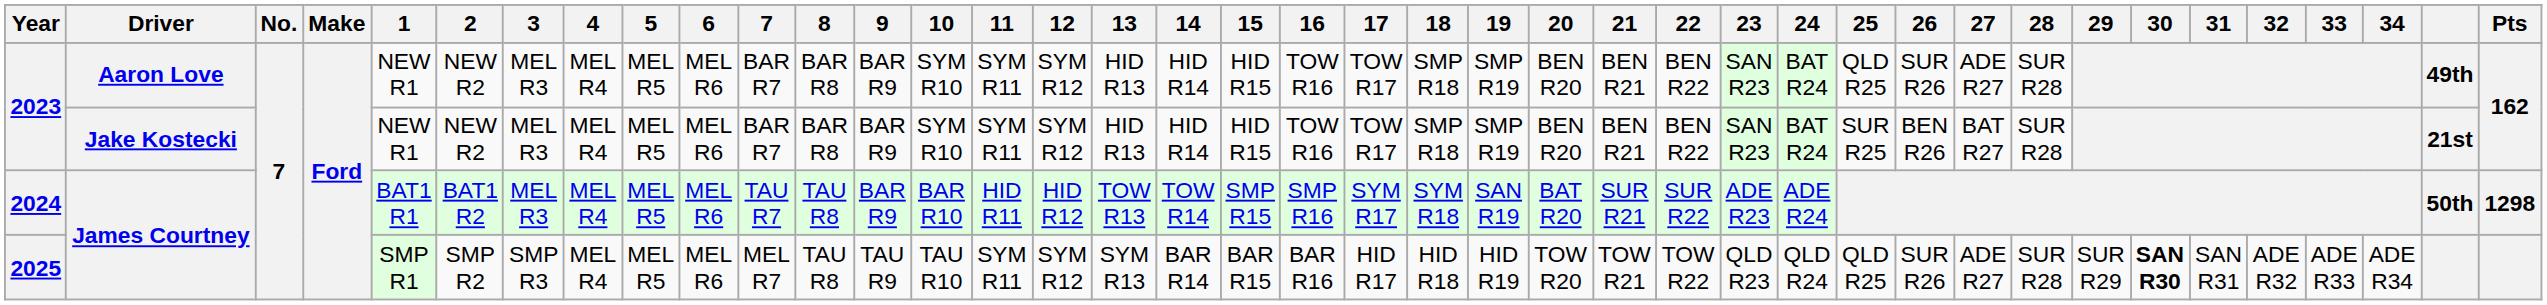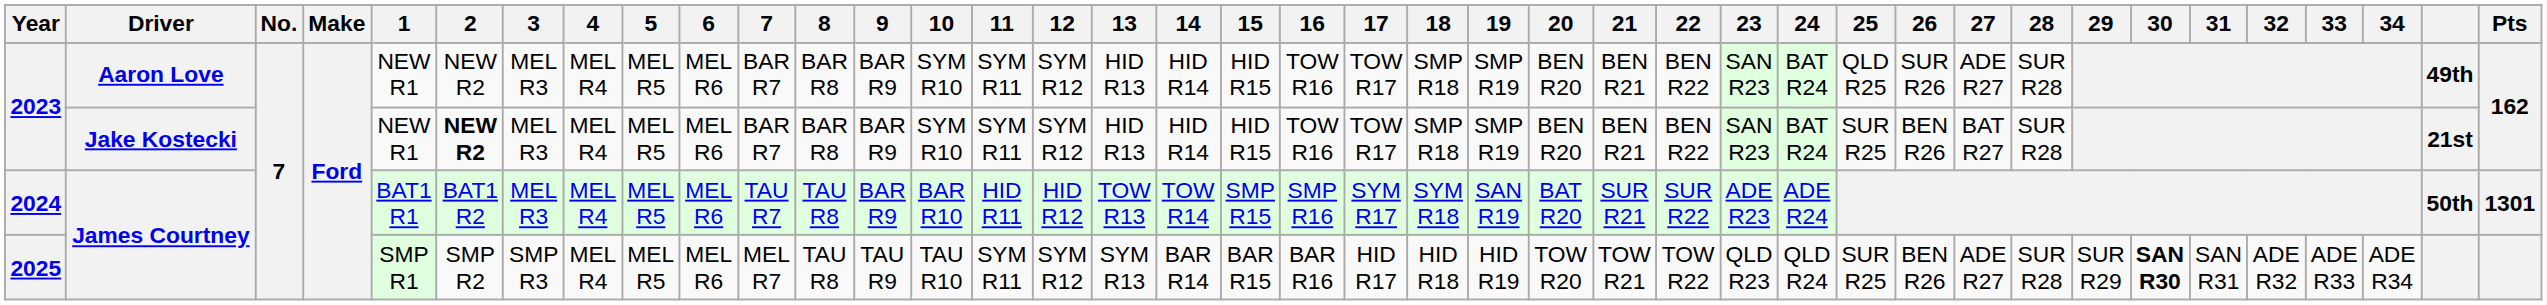2023 / Jake Kostecki | 2: normal -> bold
2024 | Pts: 1298 -> 1301
2025 | 25: QLD R25 -> SUR R25
2025 | 26: SUR R26 -> BEN R26
